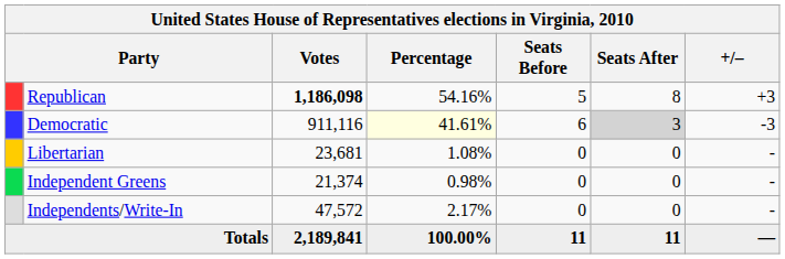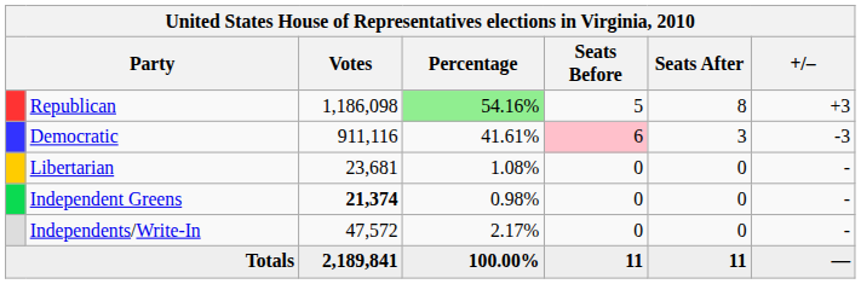Republican | Votes: bold -> normal
Republican | Percentage: no background -> lightgreen background
Democratic | Percentage: lightyellow background -> no background
Democratic | Seats Before: no background -> pink background
Democratic | Seats After: lightgrey background -> no background
Independent Greens | Votes: normal -> bold
